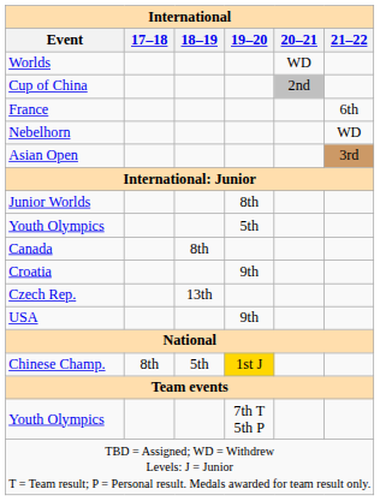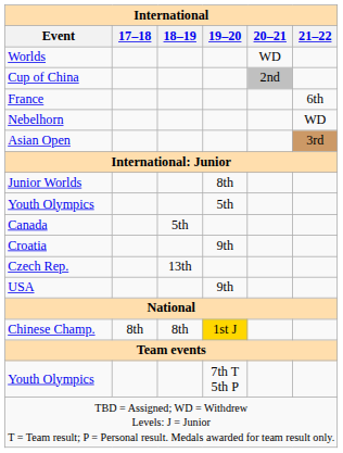Canada | 18–19: 8th -> 5th
Chinese Champ. | 18–19: 5th -> 8th
